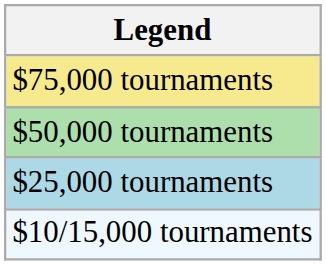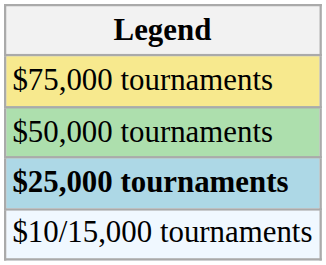row 4 | column 1: normal -> bold
